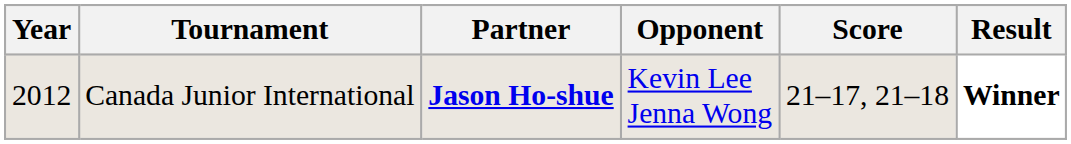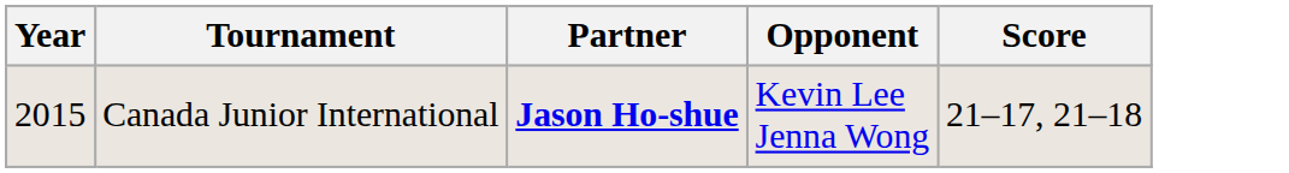- column: Result | Winner
Canada Junior International | Year: 2012 -> 2015
